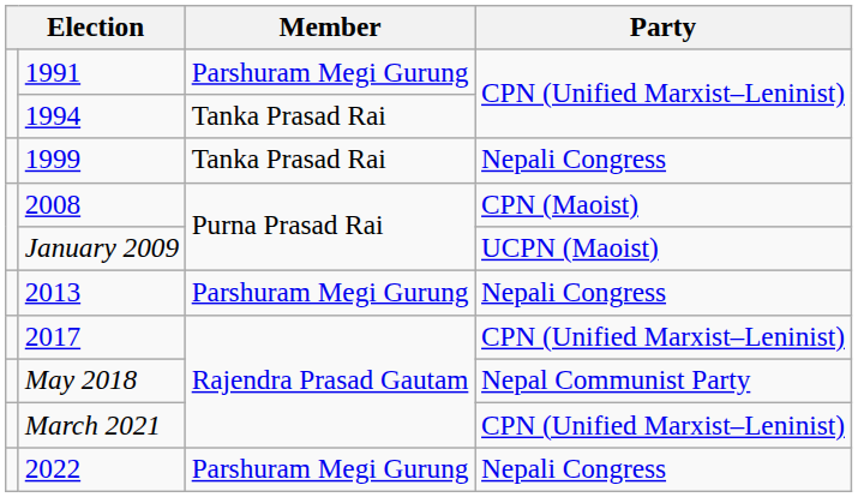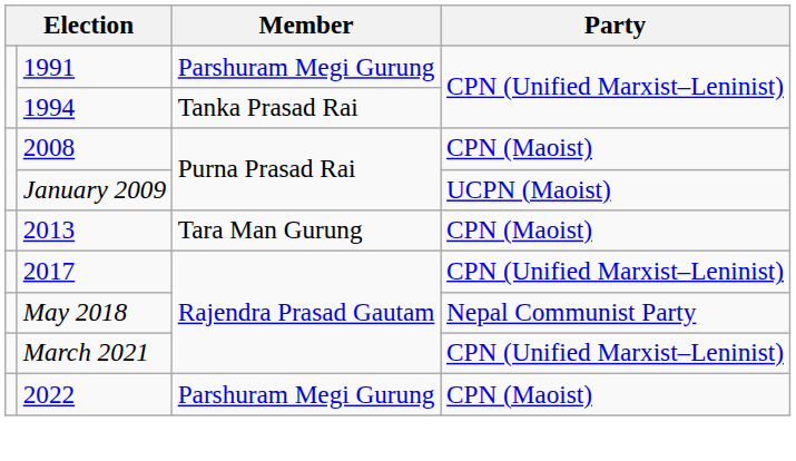- row: 1999 | Tanka Prasad Rai | Nepali Congress
2013 | Member: Parshuram Megi Gurung -> Tara Man Gurung
2013 | Party: Nepali Congress -> CPN (Maoist)
2022 | Party: Nepali Congress -> CPN (Maoist)
